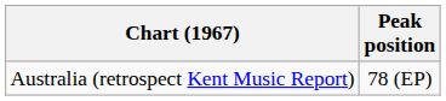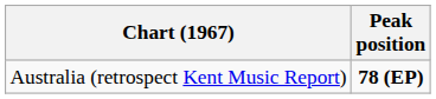Australia (retrospect Kent Music Report) | Peak position: normal -> bold
